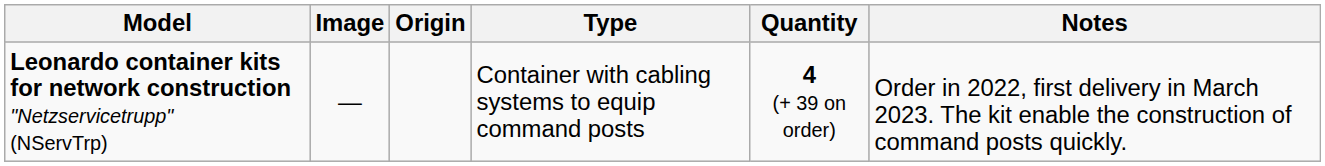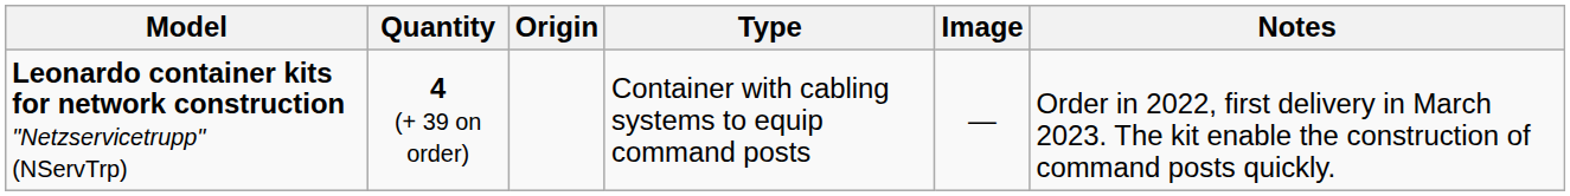columns swapped: Image <-> Quantity
